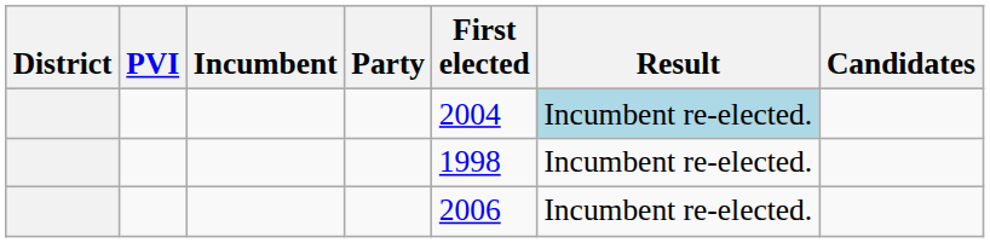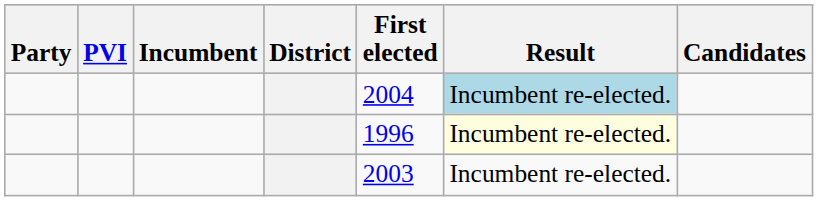columns swapped: District <-> Party
row 3 | First elected: 1998 -> 1996
row 3 | Result: no background -> lightyellow background
row 4 | First elected: 2006 -> 2003
